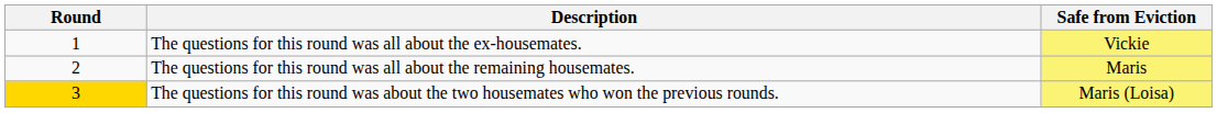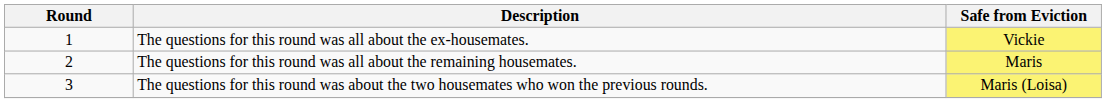row 4 | Round: gold background -> no background
